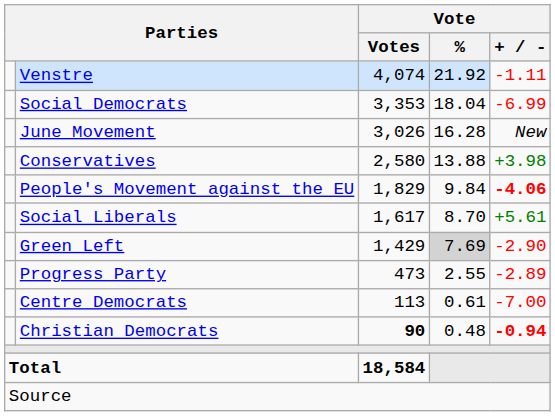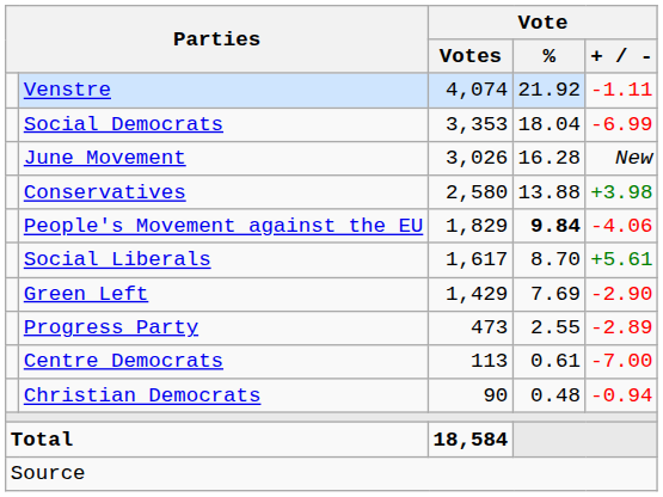People's Movement against the EU | Vote / %: normal -> bold
People's Movement against the EU | Vote / + / -: bold -> normal
Green Left | Vote / %: lightgrey background -> no background
Christian Democrats | Vote / Votes: bold -> normal
Christian Democrats | Vote / + / -: bold -> normal
